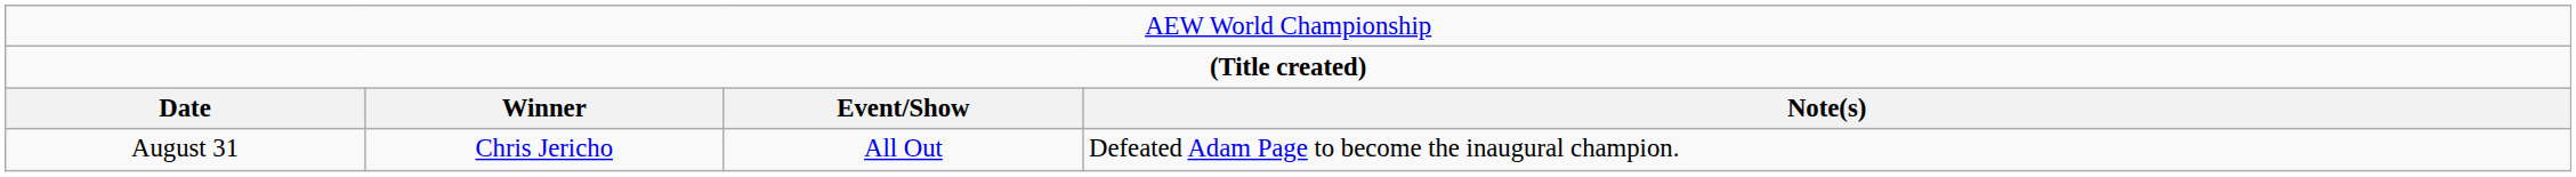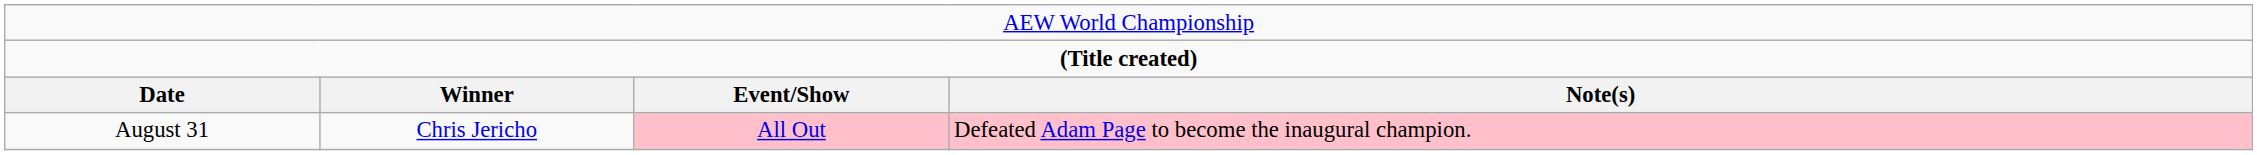August 31 | column 3: no background -> pink background
August 31 | column 4: no background -> pink background
